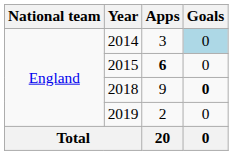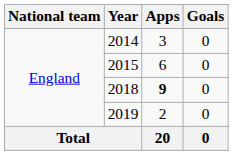2014 | Goals: lightblue background -> no background
2015 | Apps: bold -> normal
2018 | Apps: normal -> bold
2018 | Goals: bold -> normal
